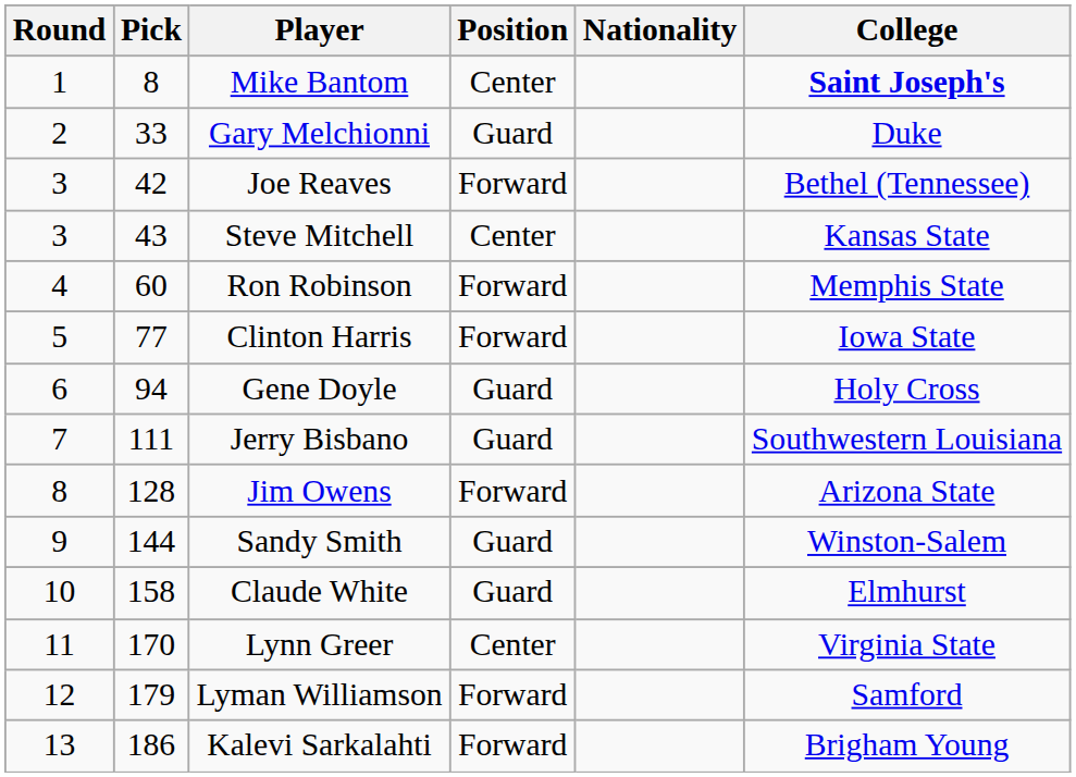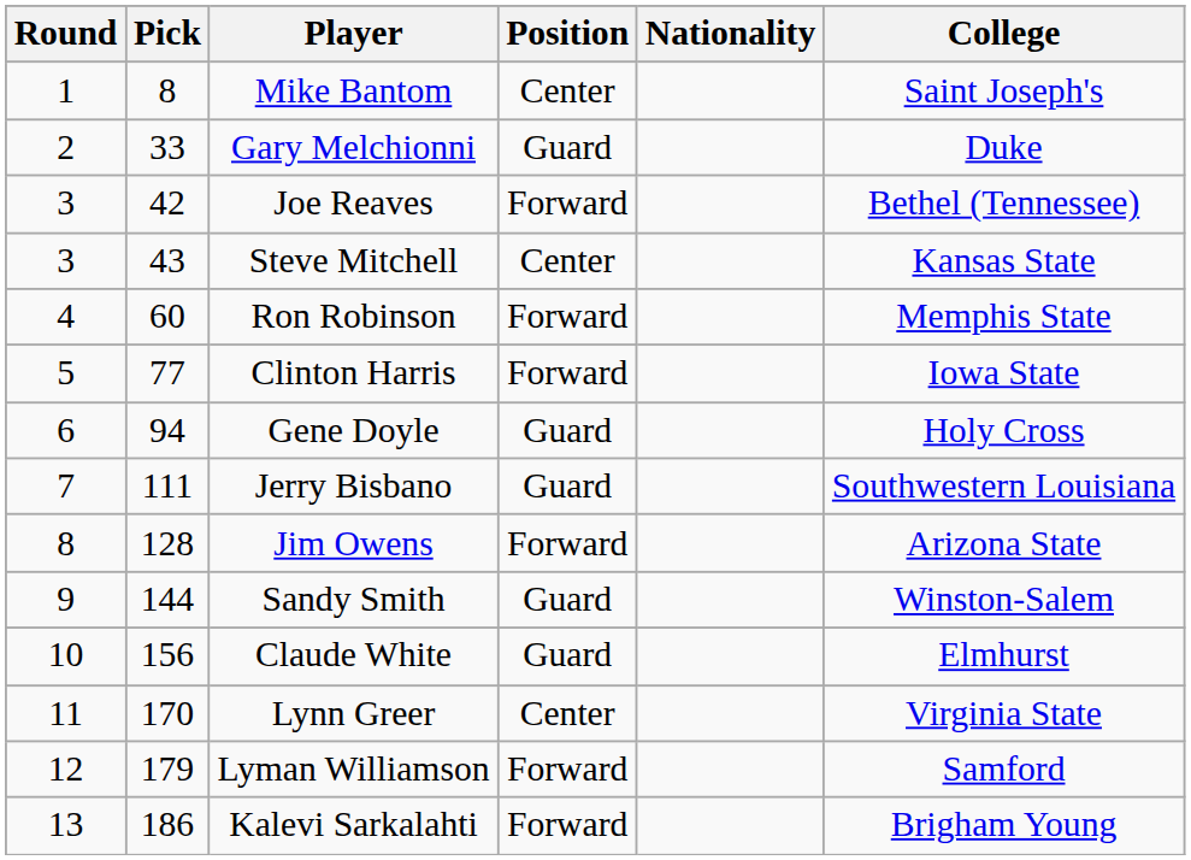Mike Bantom | College: bold -> normal
Claude White | Pick: 158 -> 156
